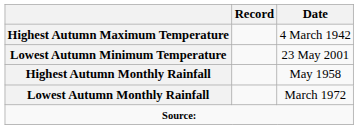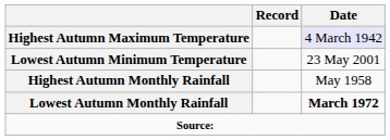Highest Autumn Maximum Temperature | Date: no background -> lavender background
Lowest Autumn Monthly Rainfall | Date: normal -> bold
